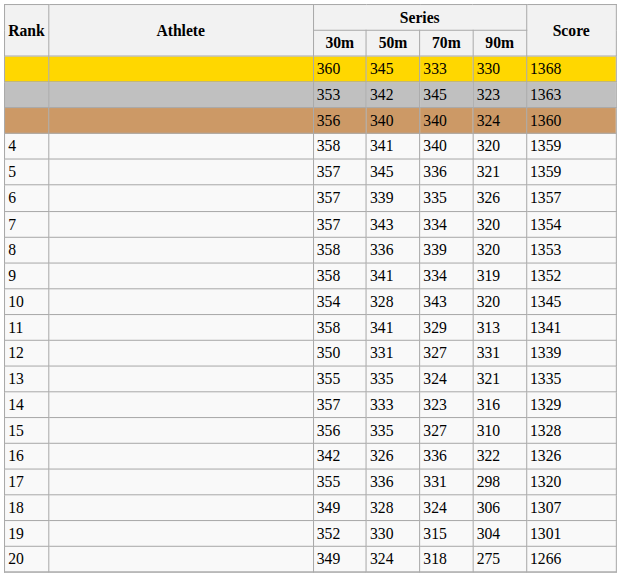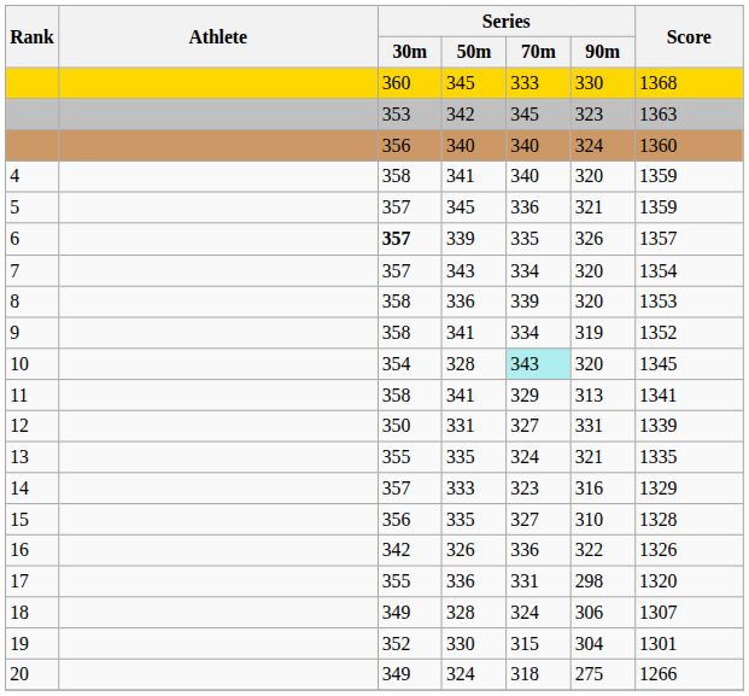6 | Series / 30m: normal -> bold
10 | Series / 70m: no background -> paleturquoise background
